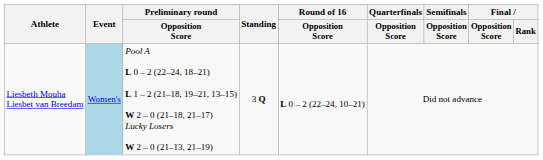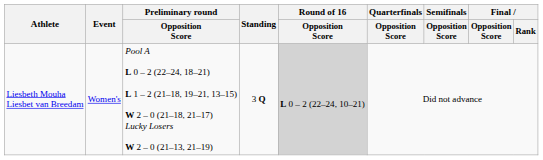Liesbeth Mouha Liesbet van Breedam | Event: lightblue background -> no background
Liesbeth Mouha Liesbet van Breedam | Round of 16 / Opposition Score: no background -> lightgrey background
